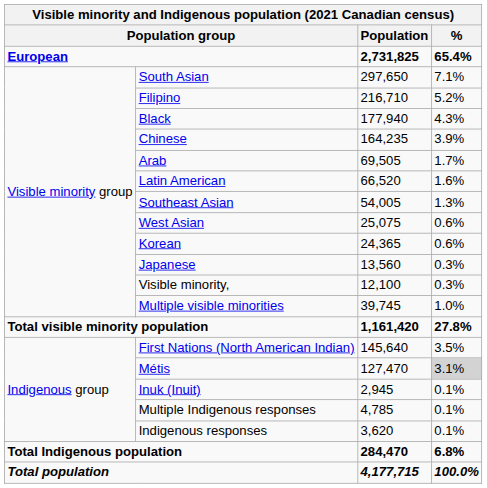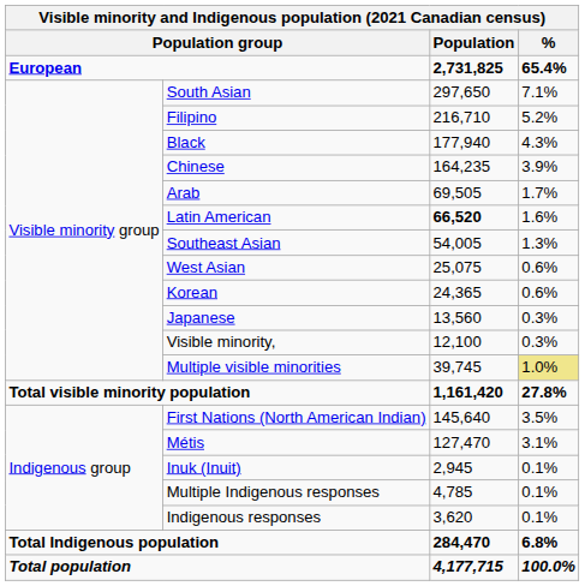Latin American | Population: normal -> bold
Multiple visible minorities | %: no background -> khaki background
Métis | %: lightgrey background -> no background
